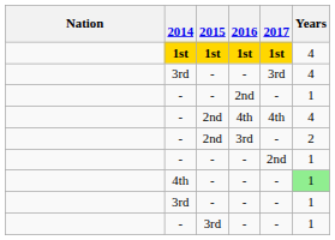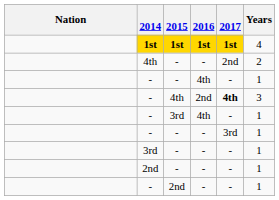row 3 | 2014: 3rd -> 4th
row 3 | 2017: 3rd -> 2nd
row 3 | Years: 4 -> 2
row 4 | 2016: 2nd -> 4th
row 5 | 2015: 2nd -> 4th
row 5 | 2016: 4th -> 2nd
row 5 | 2017: normal -> bold
row 5 | Years: 4 -> 3
row 6 | 2015: 2nd -> 3rd
row 6 | 2016: 3rd -> 4th
row 6 | Years: 2 -> 1
row 7 | 2017: 2nd -> 3rd
row 8 | 2014: 4th -> 3rd
row 8 | Years: lightgreen background -> no background
row 9 | 2014: 3rd -> 2nd
row 10 | 2015: 3rd -> 2nd
